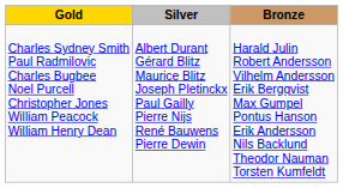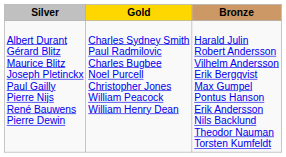columns swapped: Gold <-> Silver
